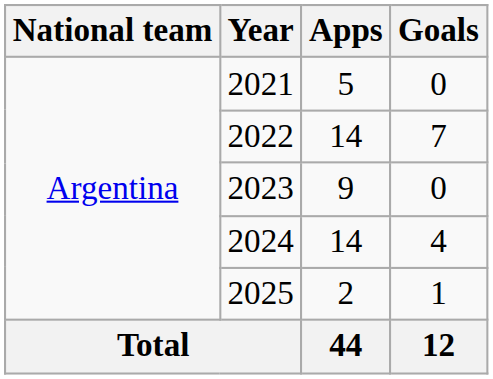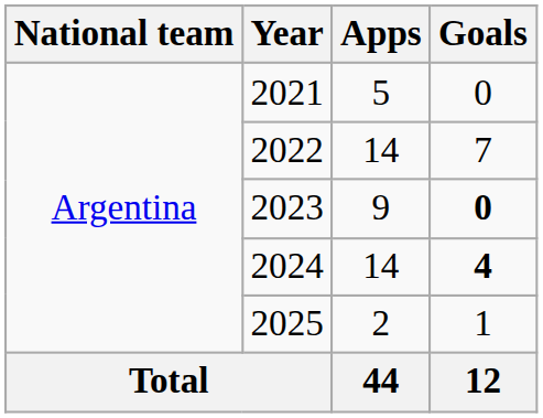2023 | Goals: normal -> bold
2024 | Goals: normal -> bold
